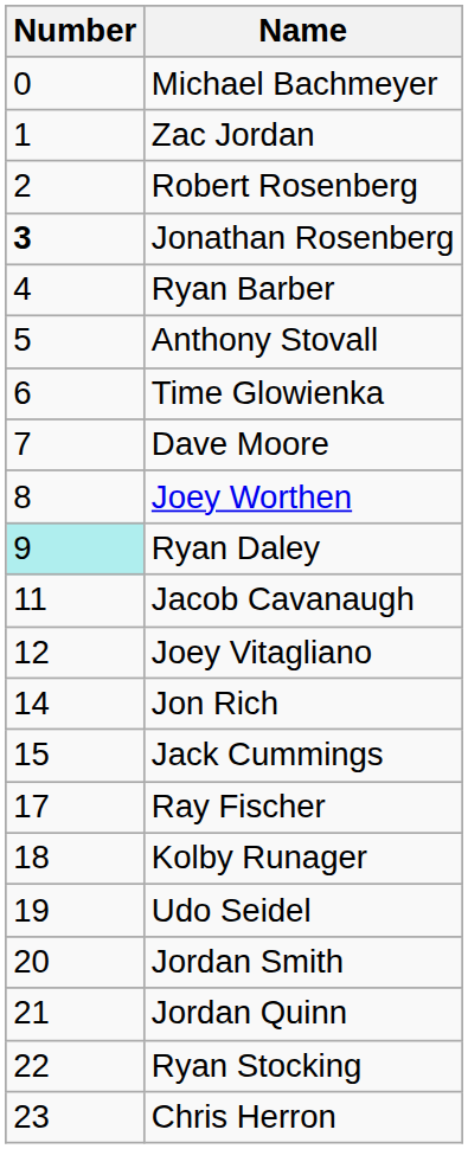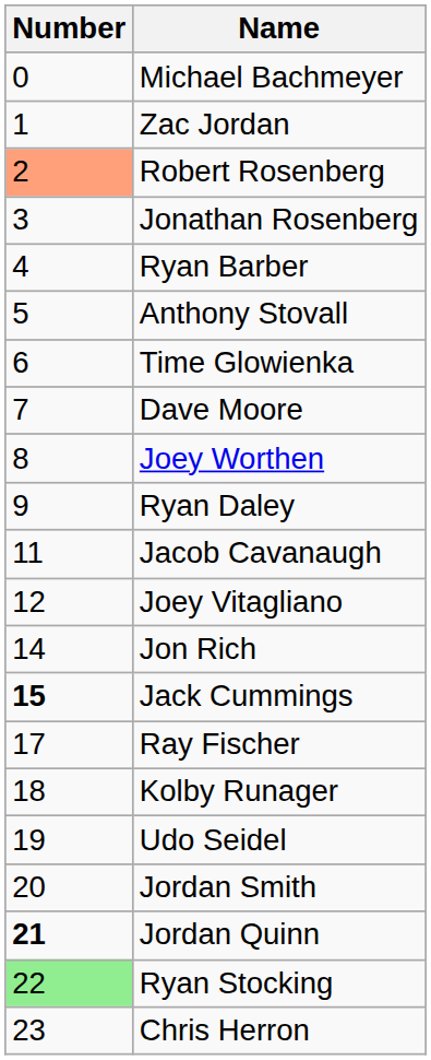Robert Rosenberg | Number: no background -> lightsalmon background
Jonathan Rosenberg | Number: bold -> normal
Ryan Daley | Number: paleturquoise background -> no background
Jack Cummings | Number: normal -> bold
Jordan Quinn | Number: normal -> bold
Ryan Stocking | Number: no background -> lightgreen background
